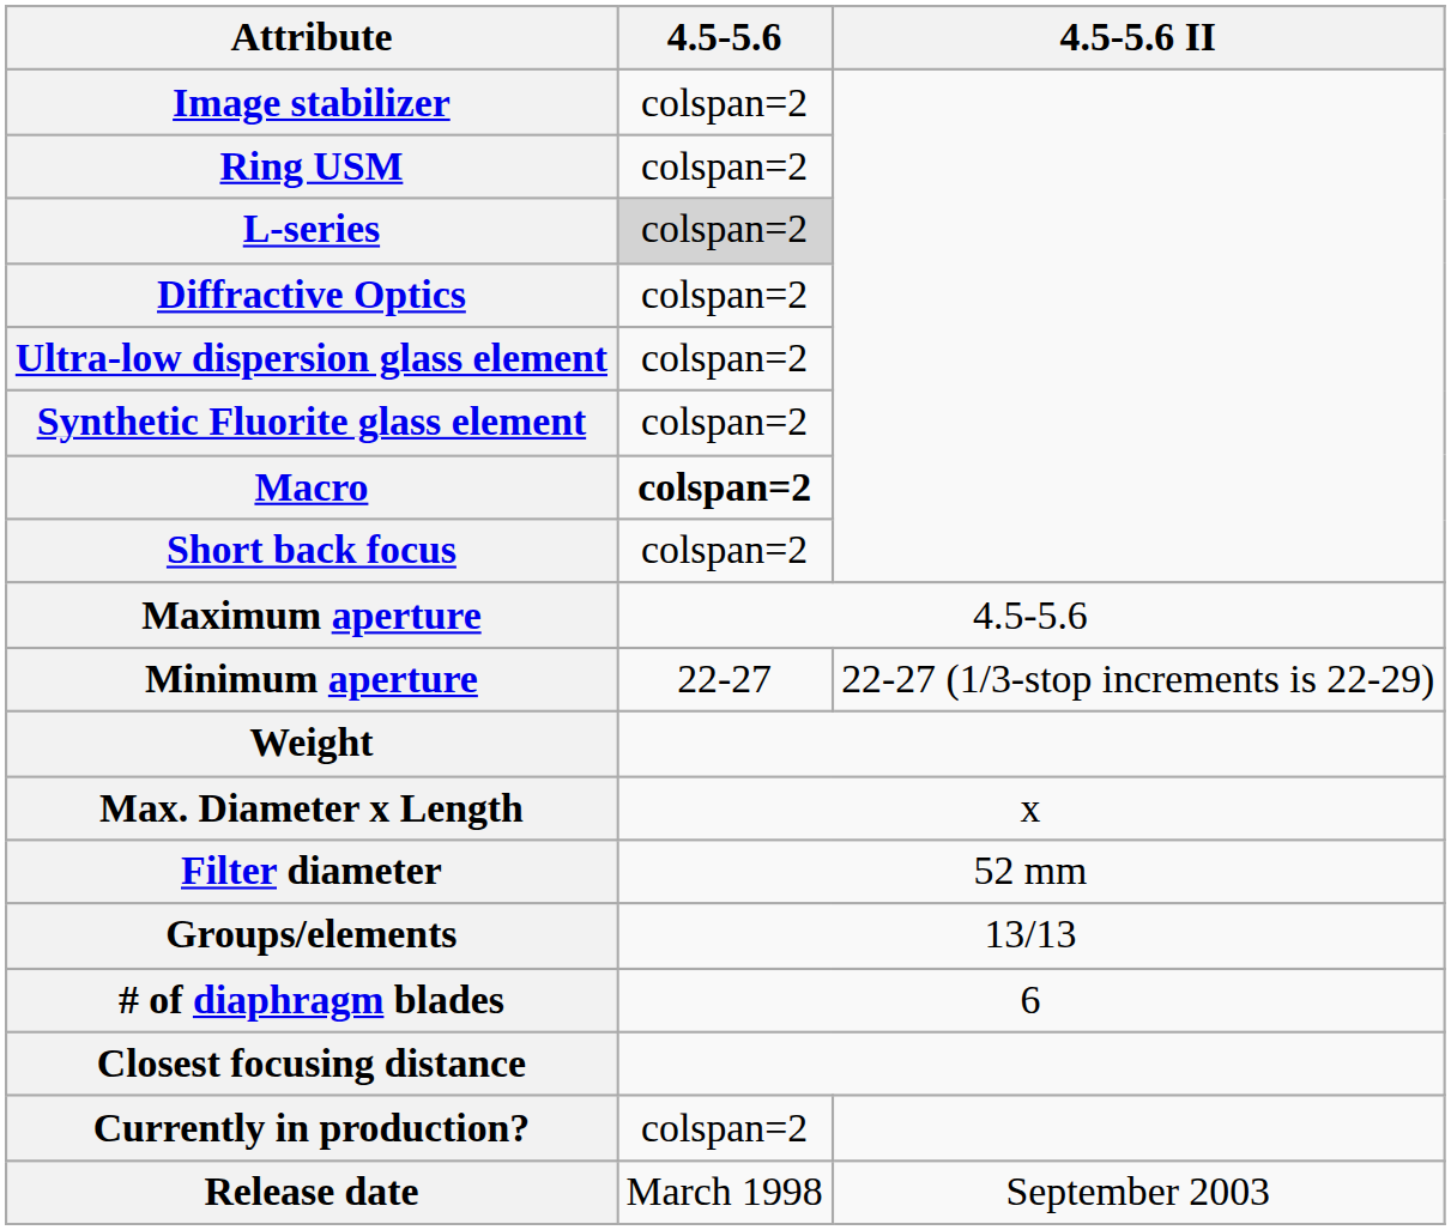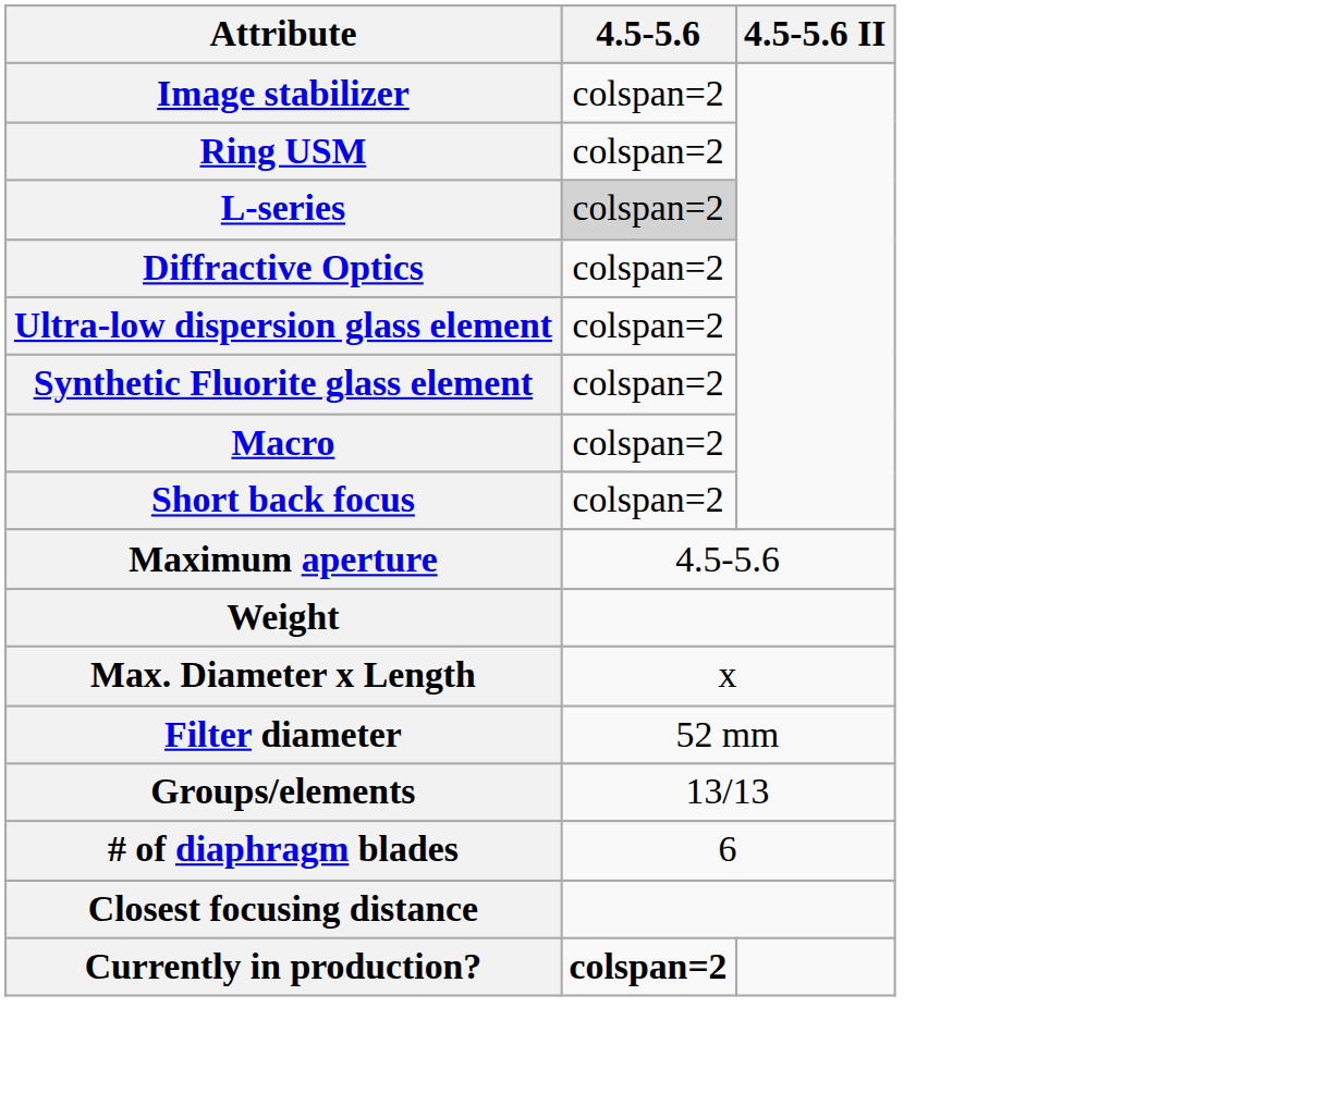Macro | 4.5-5.6: bold -> normal
- row: Minimum aperture | 22-27 | 22-27 (1/3-stop increments is 22-29)
Currently in production? | 4.5-5.6: normal -> bold
- row: Release date | March 1998 | September 2003
